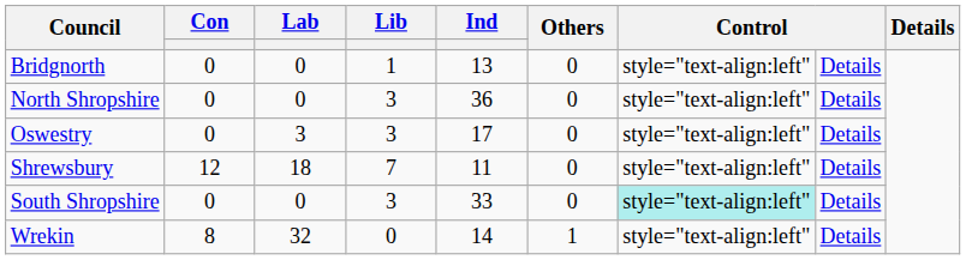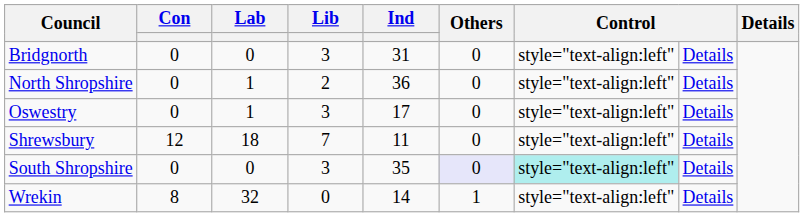Bridgnorth | Lib: 1 -> 3
Bridgnorth | Ind: 13 -> 31
North Shropshire | Lab: 0 -> 1
North Shropshire | Lib: 3 -> 2
Oswestry | Lab: 3 -> 1
South Shropshire | Ind: 33 -> 35
South Shropshire | Others: no background -> lavender background
